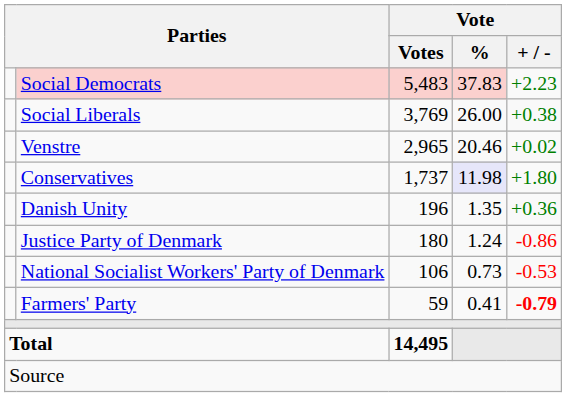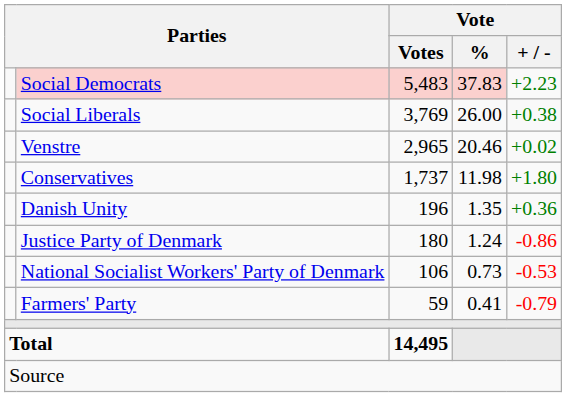Conservatives | Vote / %: lavender background -> no background
Farmers' Party | Vote / + / -: bold -> normal
